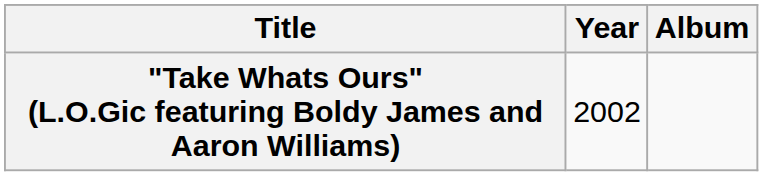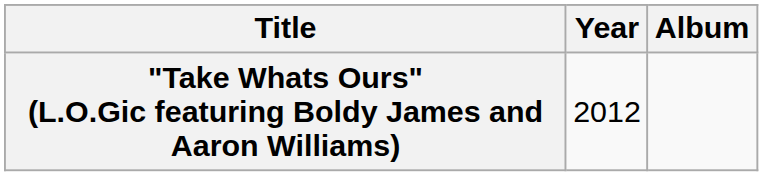row 2 | Year: 2002 -> 2012
